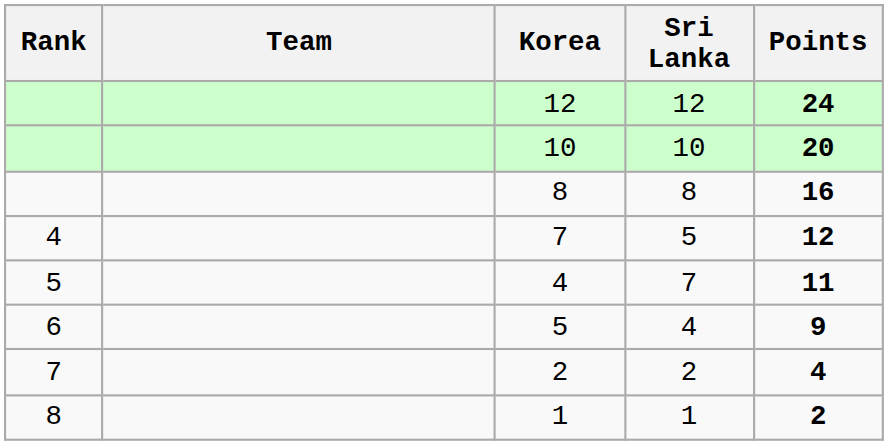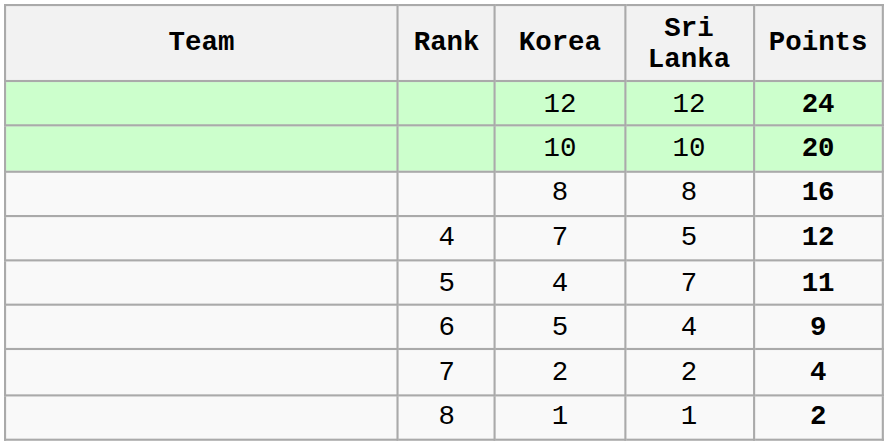columns swapped: Rank <-> Team
